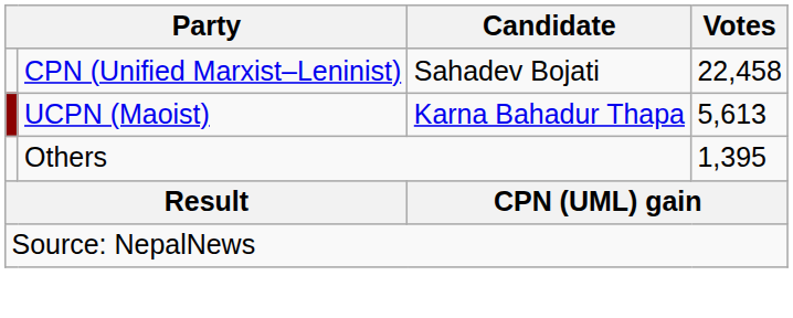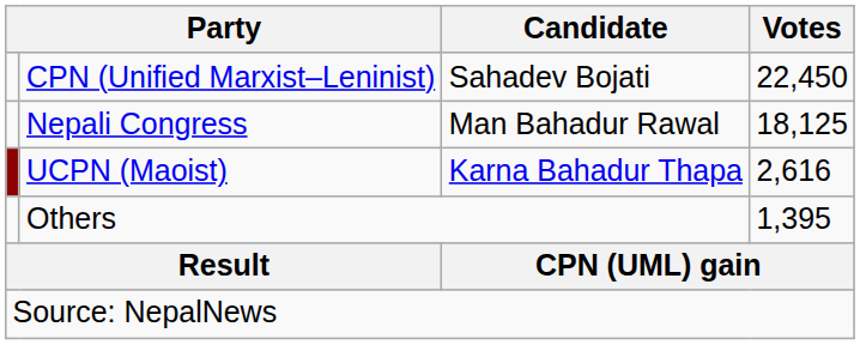CPN (Unified Marxist–Leninist) | Votes: 22,458 -> 22,450
+ row: Nepali Congress | Man Bahadur Rawal | 18,125
UCPN (Maoist) | Votes: 5,613 -> 2,616
